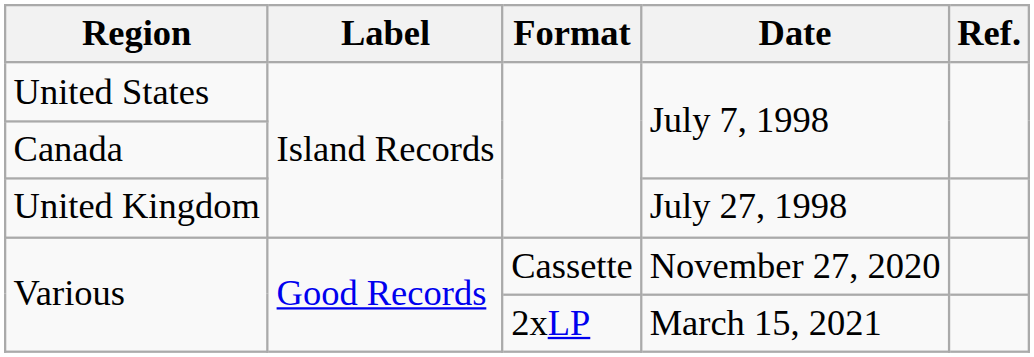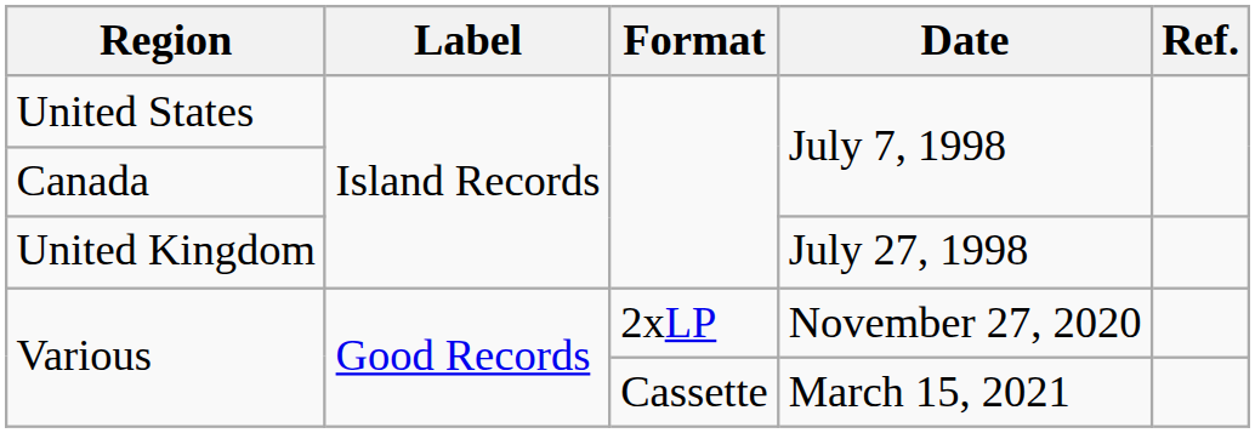Various / November 27, 2020 | Format: Cassette -> 2xLP
Various / March 15, 2021 | Format: 2xLP -> Cassette
